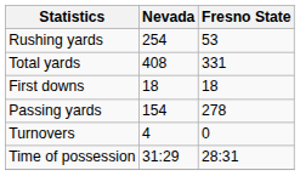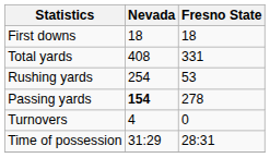rows swapped: First downs <-> Rushing yards
Passing yards | Nevada: normal -> bold
